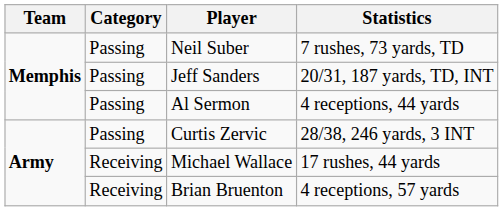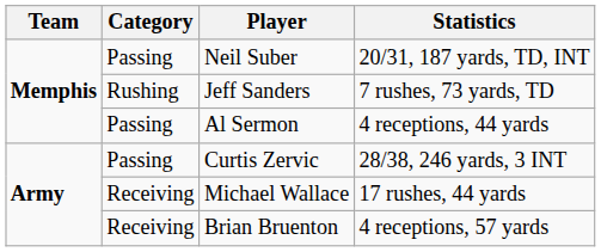Neil Suber | Statistics: 7 rushes, 73 yards, TD -> 20/31, 187 yards, TD, INT
Jeff Sanders | Category: Passing -> Rushing
Jeff Sanders | Statistics: 20/31, 187 yards, TD, INT -> 7 rushes, 73 yards, TD
